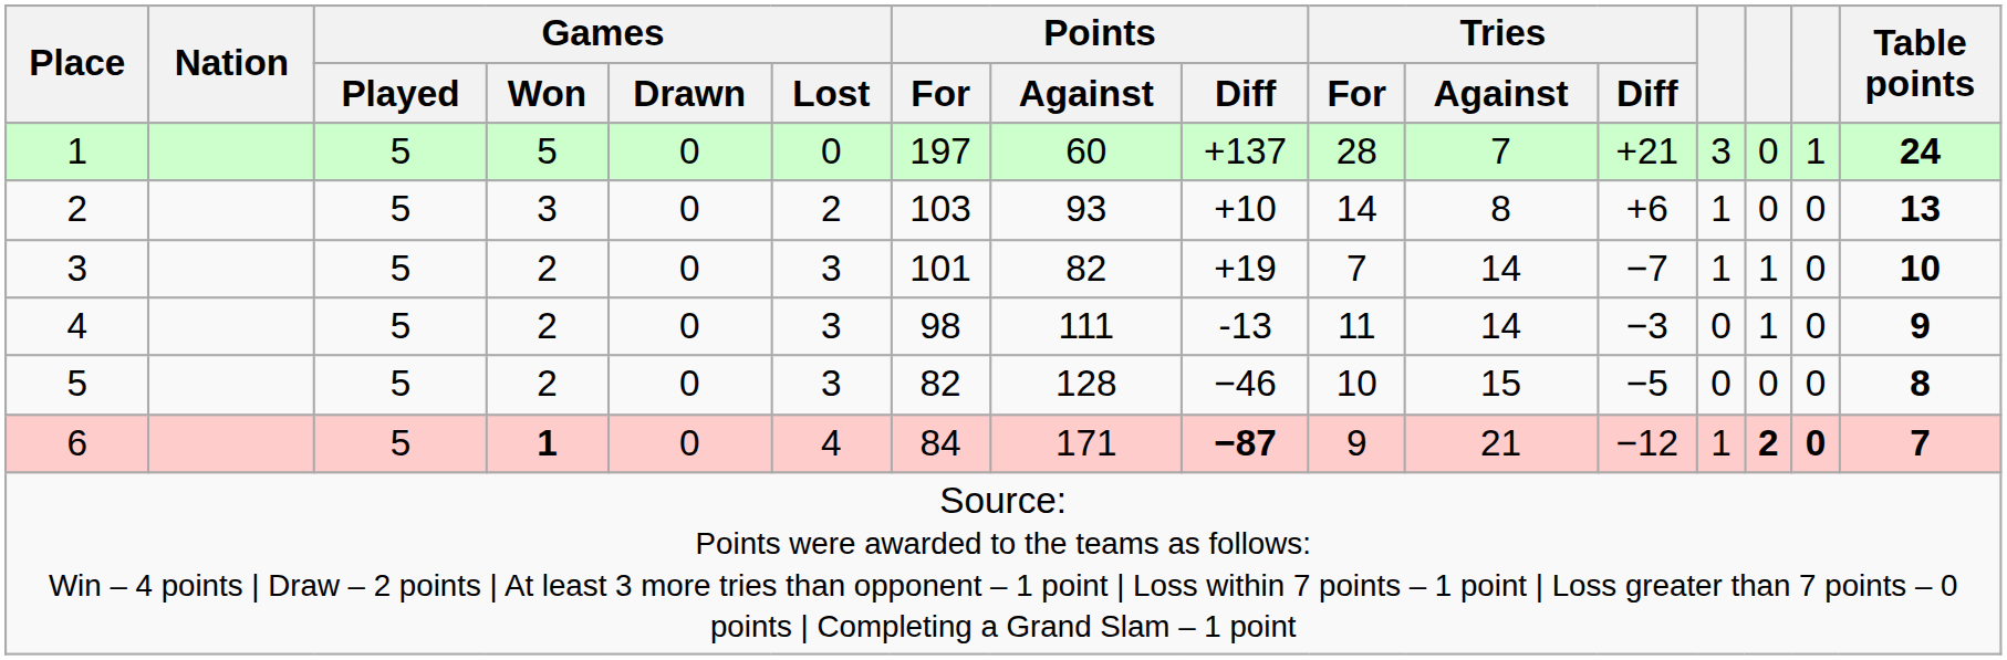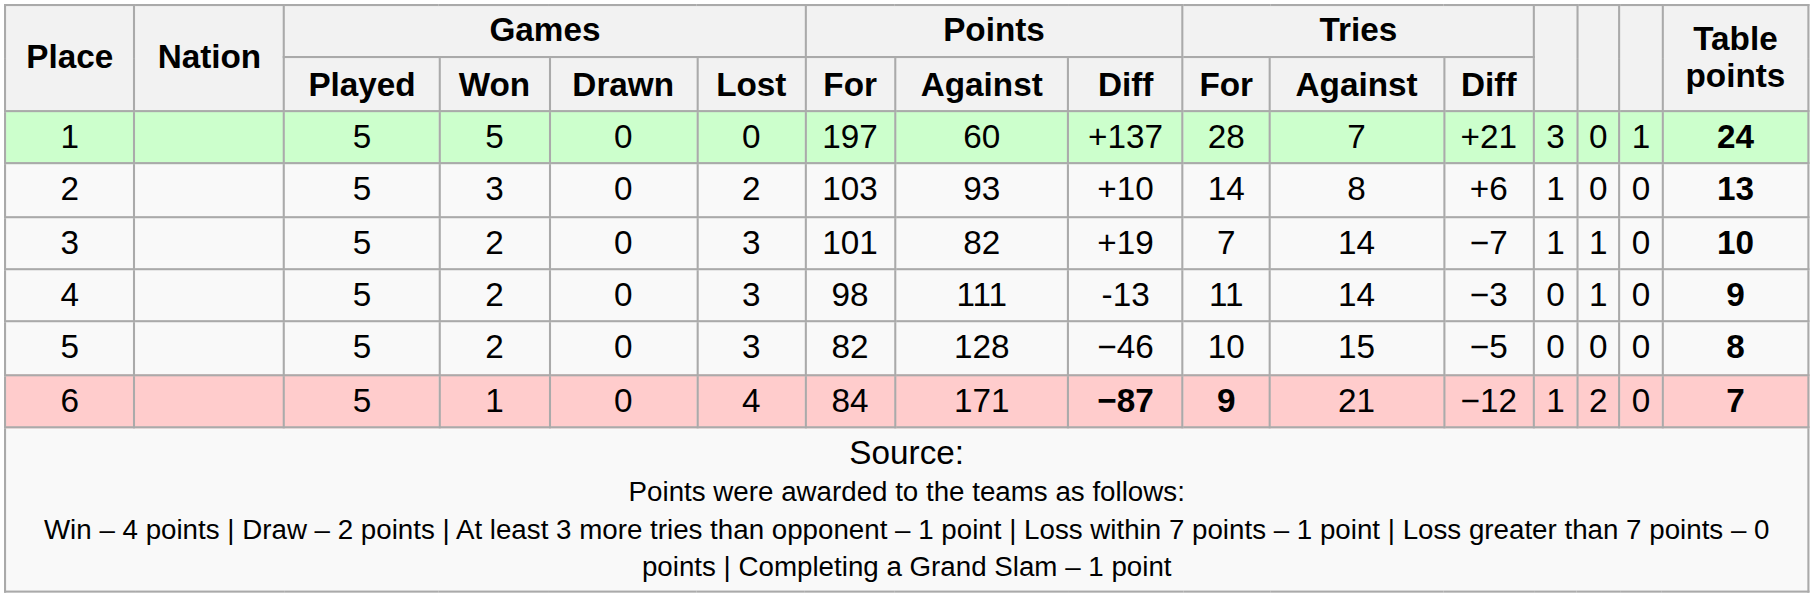6 | Games / Won: bold -> normal
6 | Tries / For: normal -> bold
6 | column 14: bold -> normal
6 | column 15: bold -> normal
